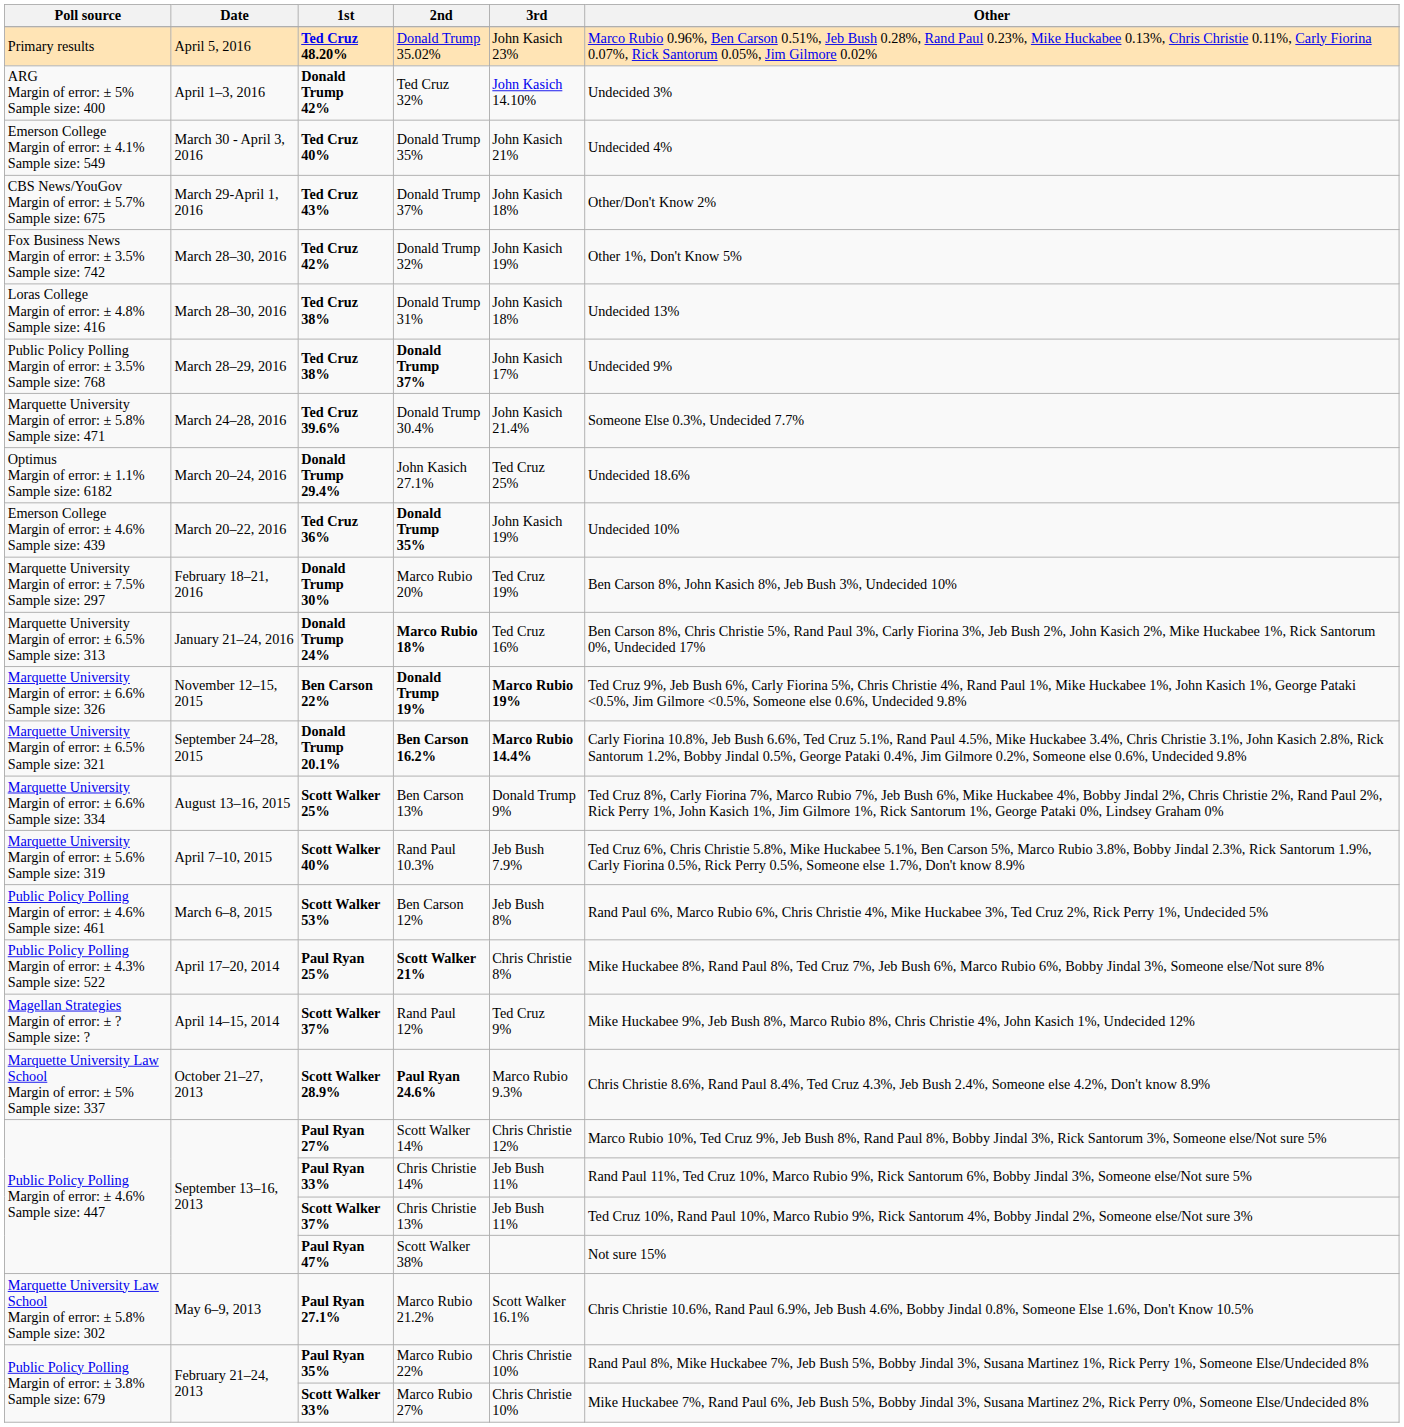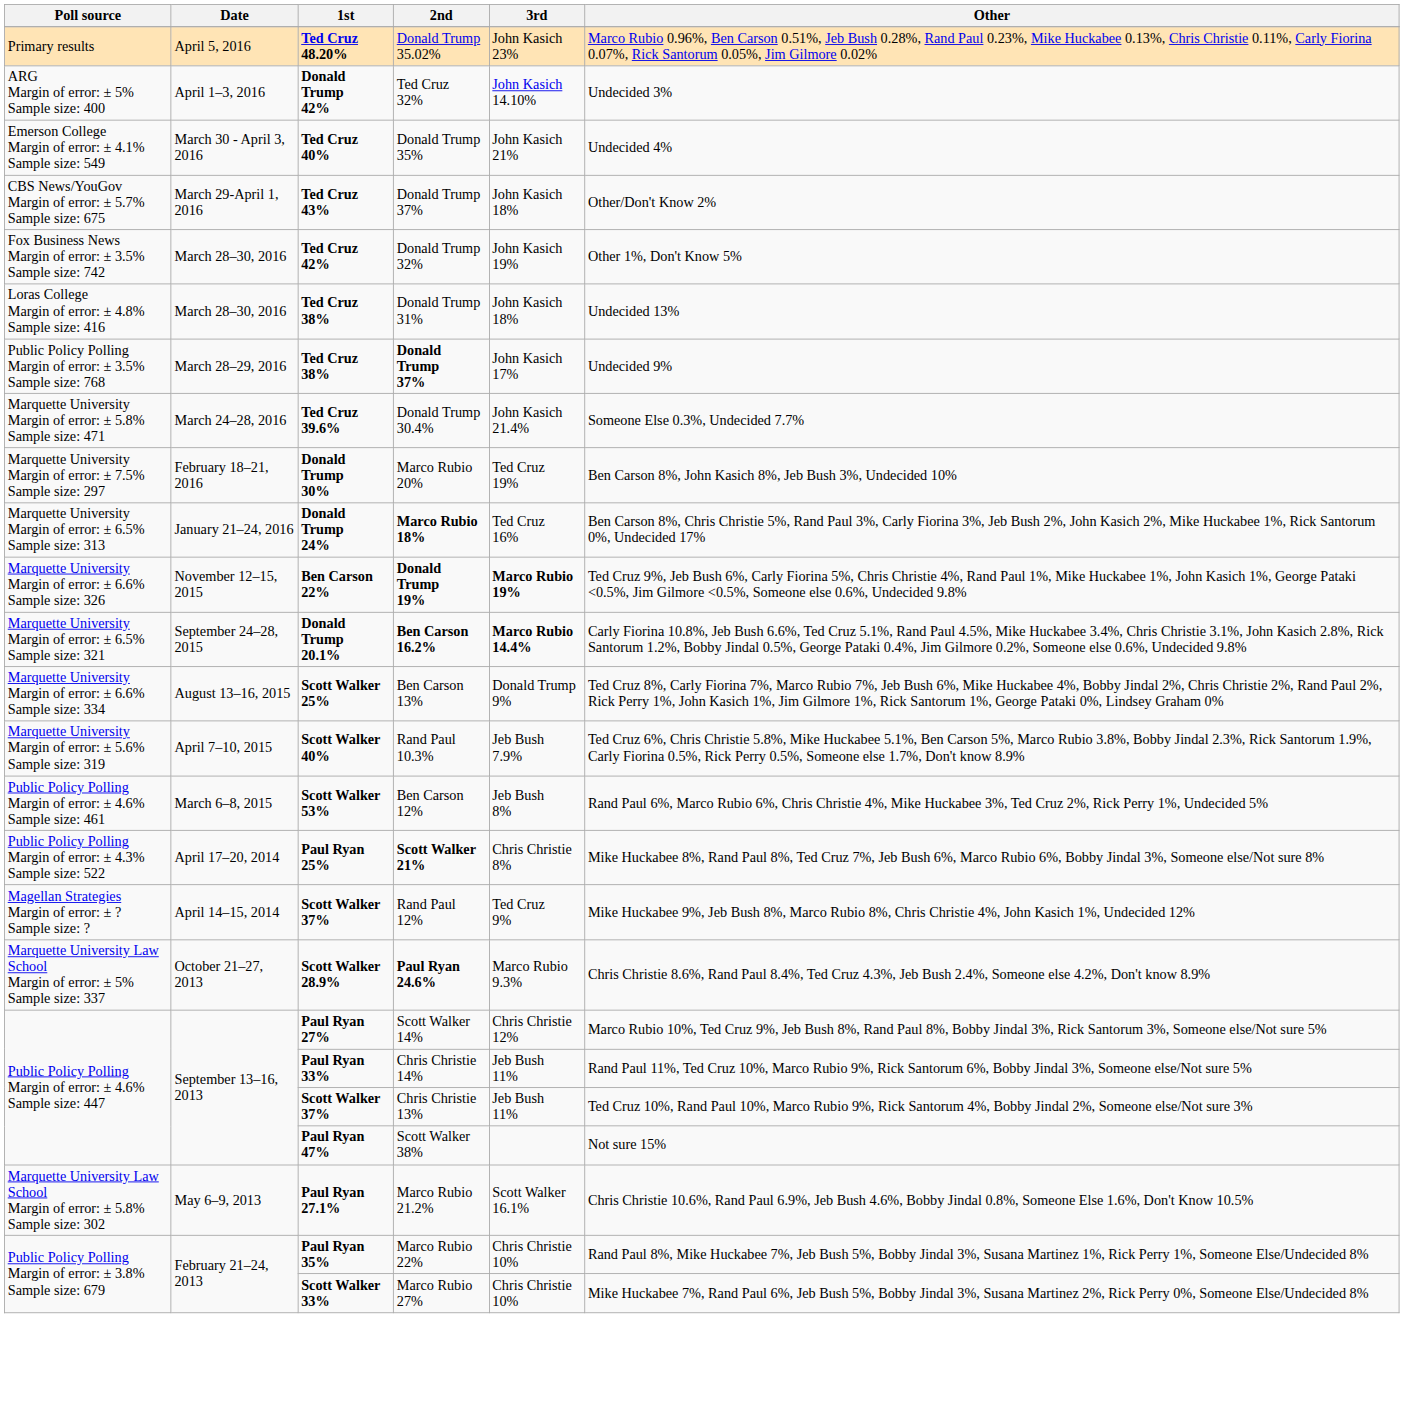- row: Optimus Margin of error: ± 1.1% Sample size: 6182 | March 20–24, 2016 | Donald Trump 29.4% | John Kasich 27.1% | Ted Cruz 25% | Undecided 18.6%
- row: Emerson College Margin of error: ± 4.6% Sample size: 439 | March 20–22, 2016 | Ted Cruz 36% | Donald Trump 35% | John Kasich 19% | Undecided 10%
